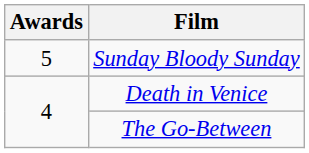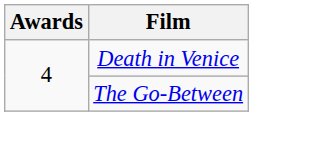- row: 5 | Sunday Bloody Sunday
